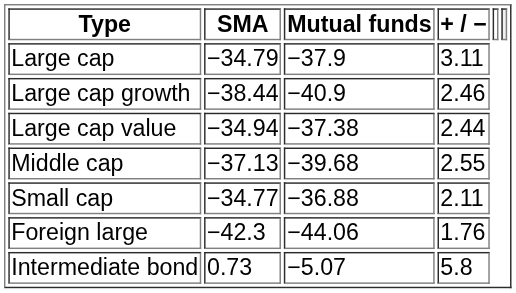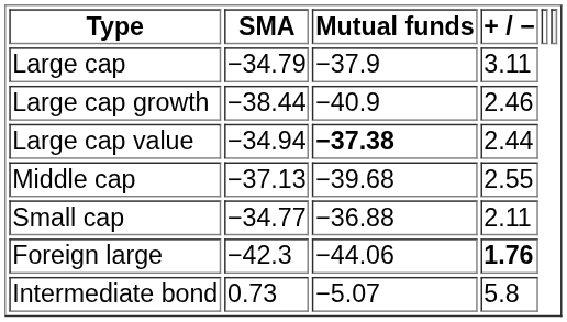Large cap value | Mutual funds: normal -> bold
Foreign large | + / −: normal -> bold
